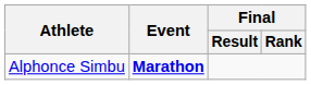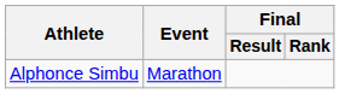Alphonce Simbu | Event: bold -> normal
